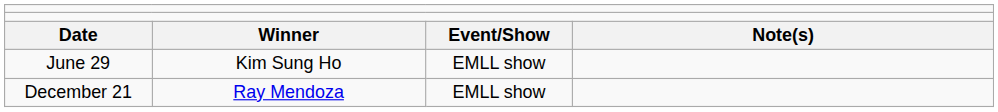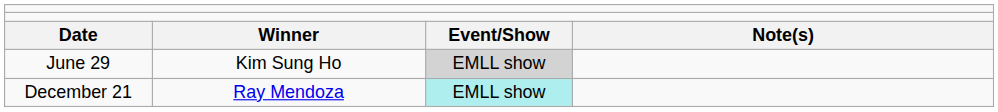June 29 | column 3: no background -> lightgrey background
December 21 | column 3: no background -> paleturquoise background
